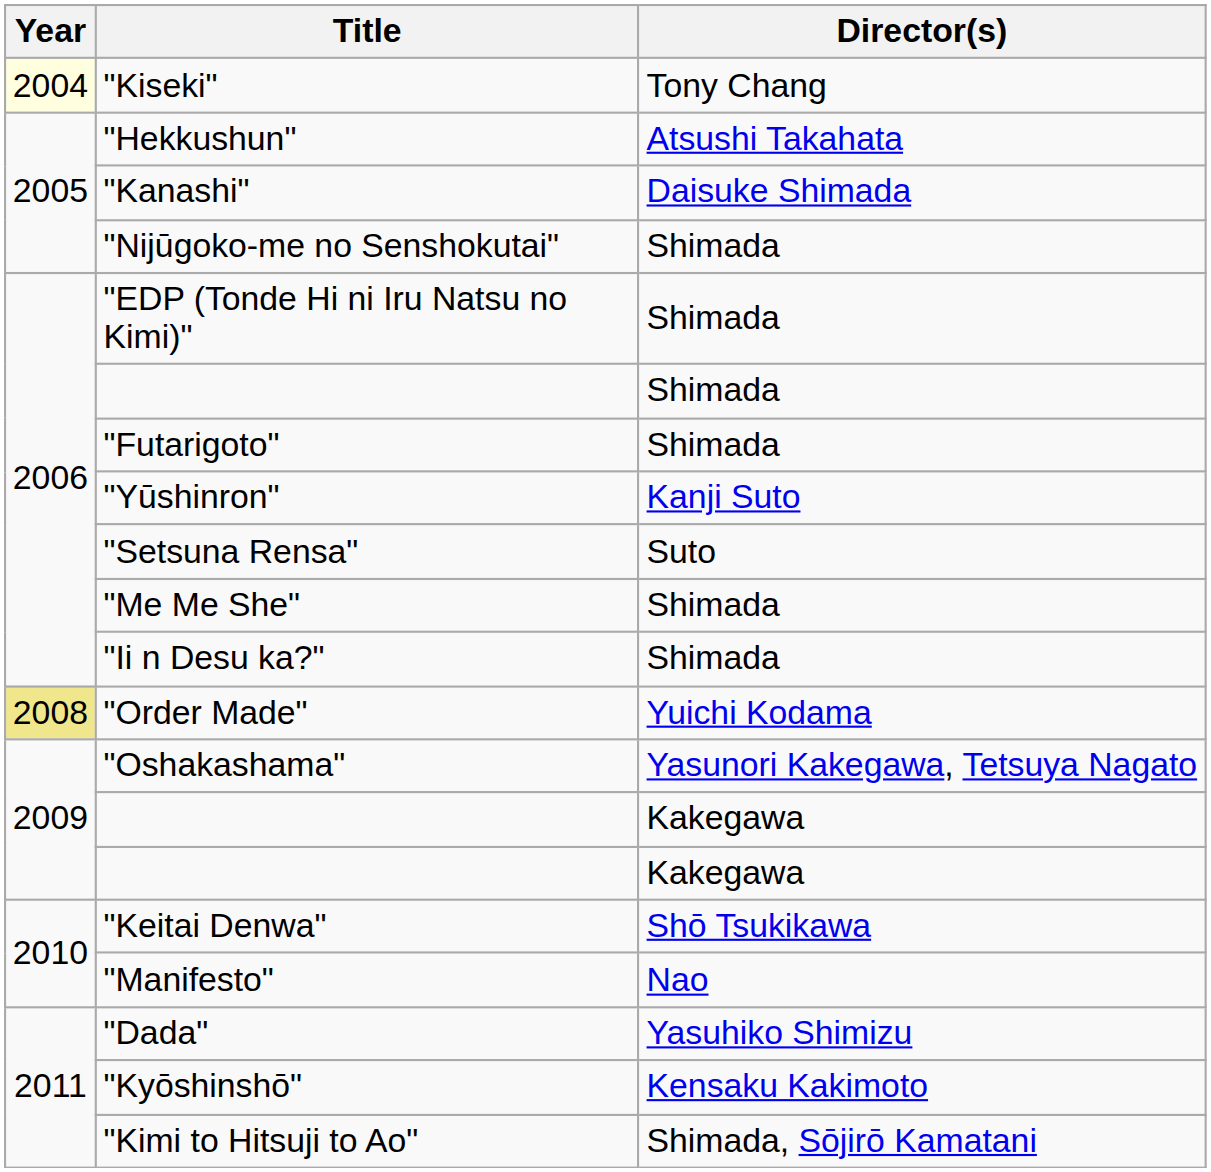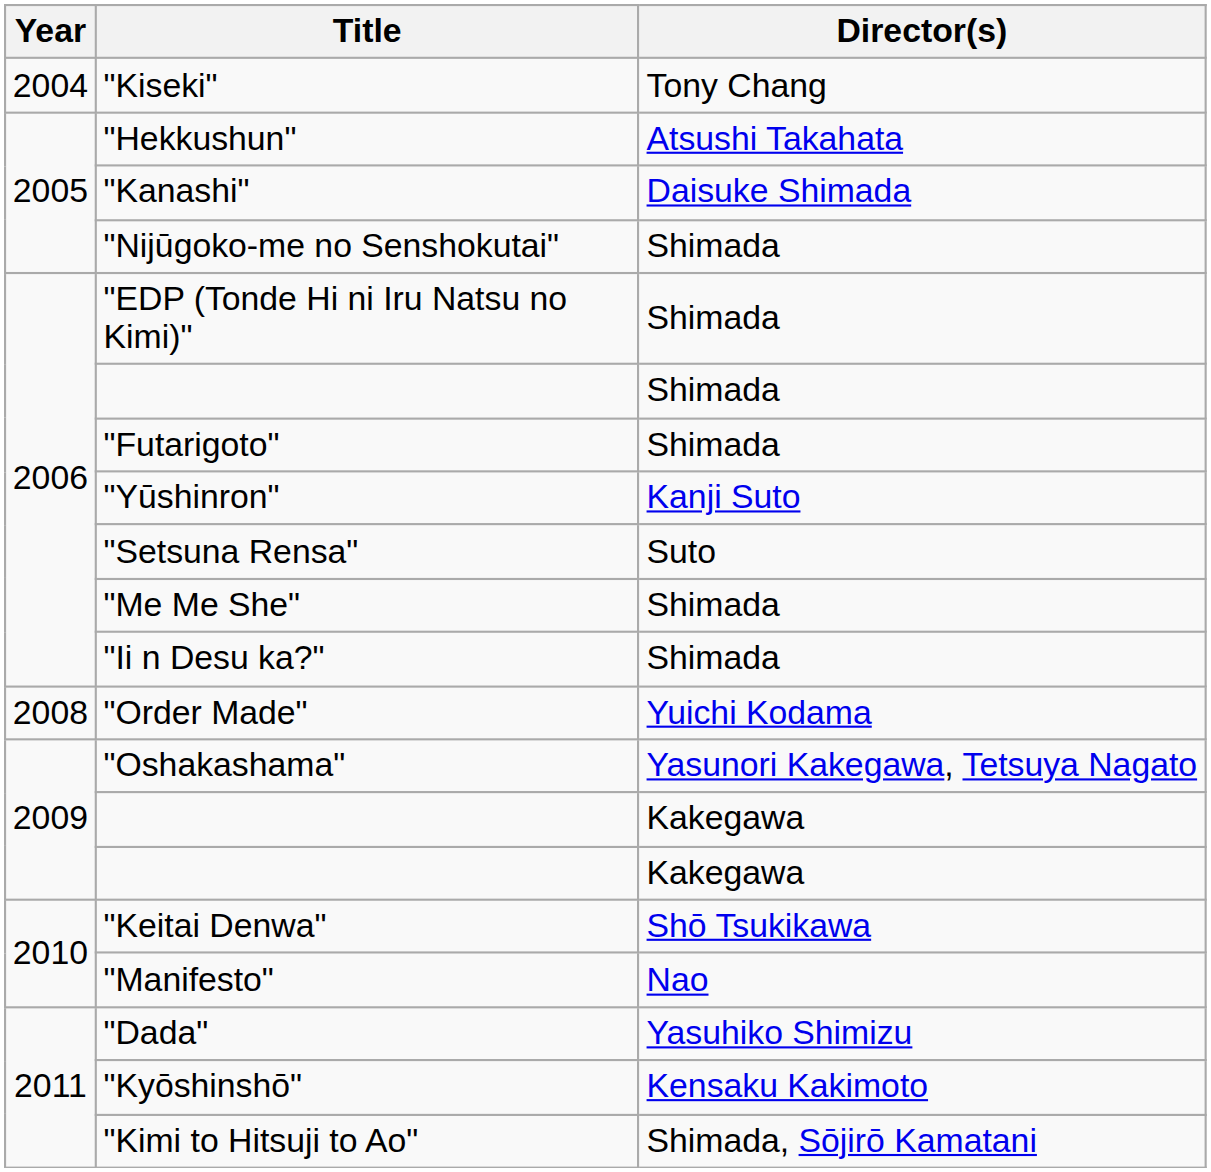"Kiseki" | Year: lightyellow background -> no background
"Order Made" | Year: khaki background -> no background
